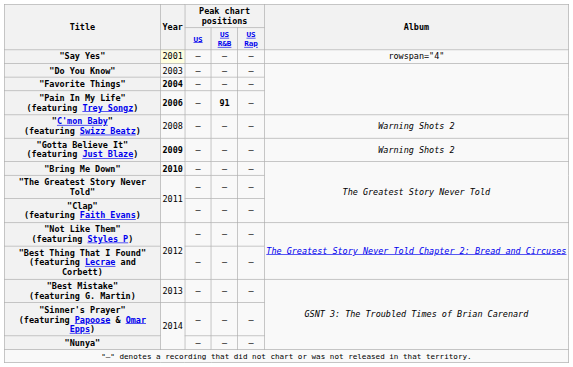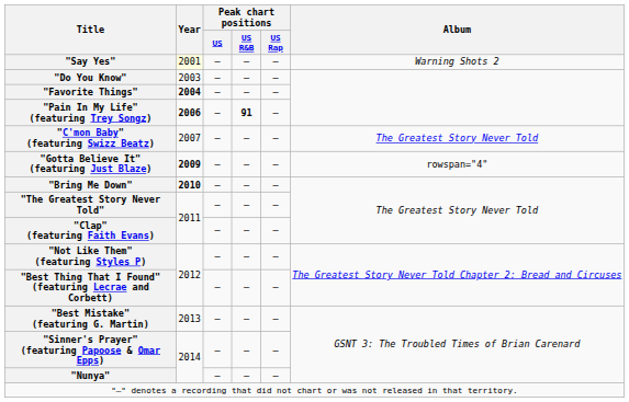"Say Yes" | Album: rowspan="4" -> Warning Shots 2
"C'mon Baby" (featuring Swizz Beatz) | Year: 2008 -> 2007
"C'mon Baby" (featuring Swizz Beatz) | Album: Warning Shots 2 -> The Greatest Story Never Told
"Gotta Believe It" (featuring Just Blaze) | Album: Warning Shots 2 -> rowspan="4"
